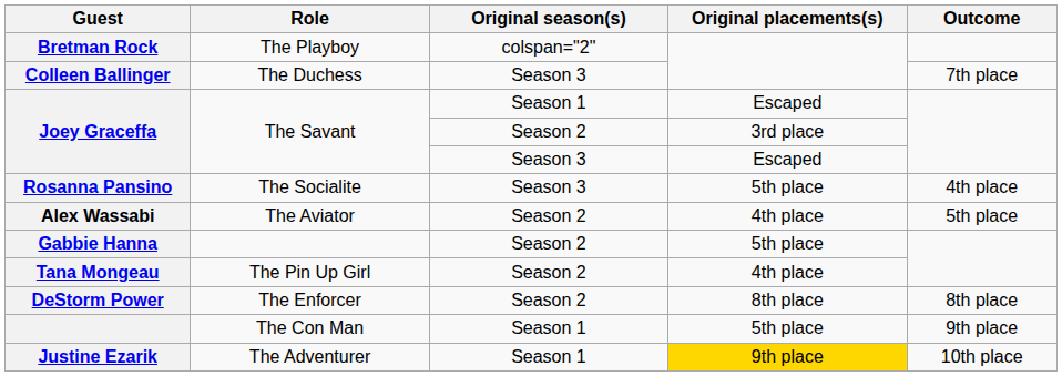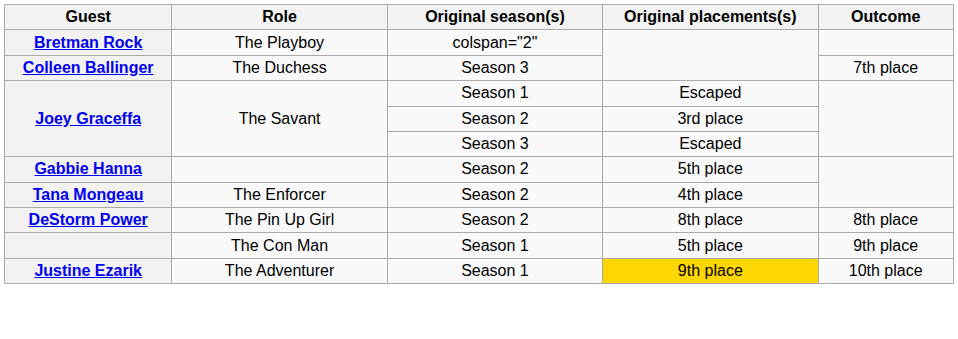- row: Rosanna Pansino | The Socialite | Season 3 | 5th place | 4th place
- row: Alex Wassabi | The Aviator | Season 2 | 4th place | 5th place
Tana Mongeau | Role: The Pin Up Girl -> The Enforcer
DeStorm Power | Role: The Enforcer -> The Pin Up Girl
